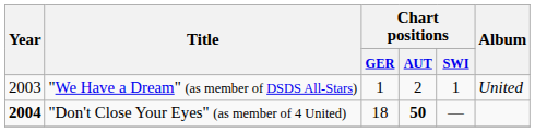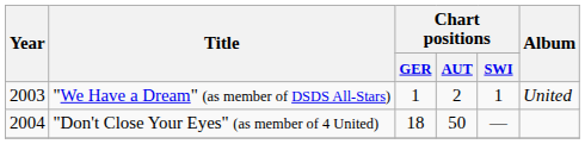"Don't Close Your Eyes" (as member of 4 United) | Year: bold -> normal
"Don't Close Your Eyes" (as member of 4 United) | Chart positions / AUT: bold -> normal
